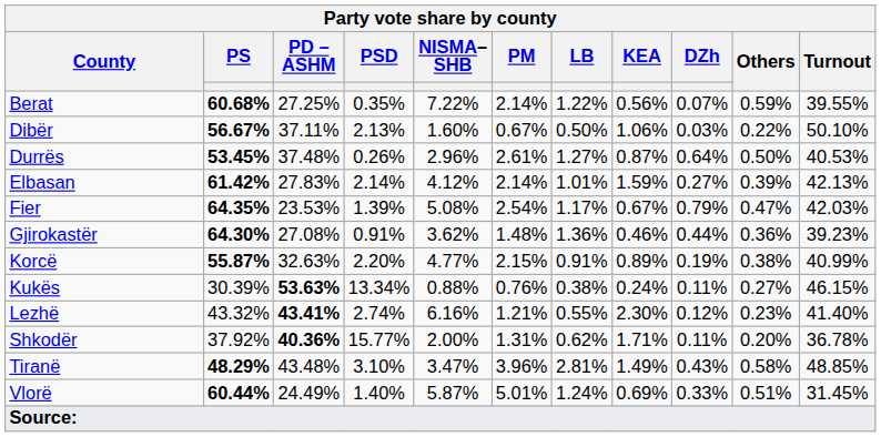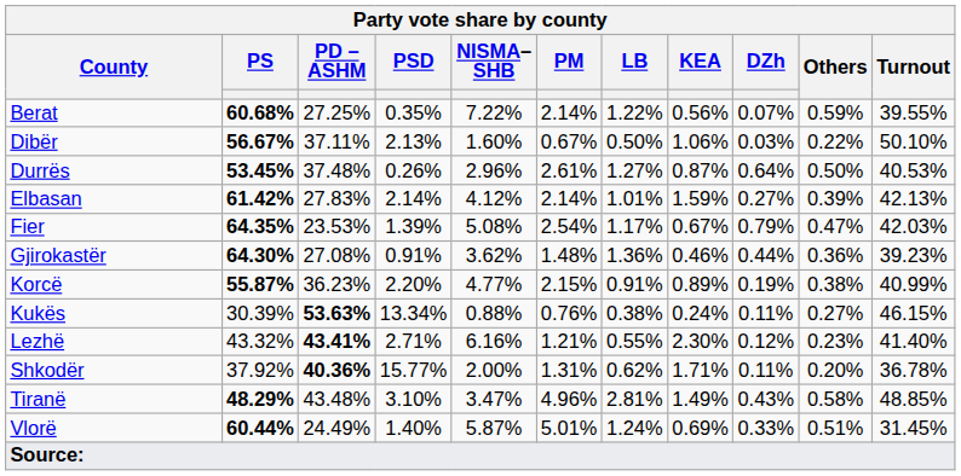Korcë | Party vote share by county / PD – ASHM: 32.63% -> 36.23%
Lezhë | Party vote share by county / PSD: 2.74% -> 2.71%
Tiranë | Party vote share by county / PM: 3.96% -> 4.96%
